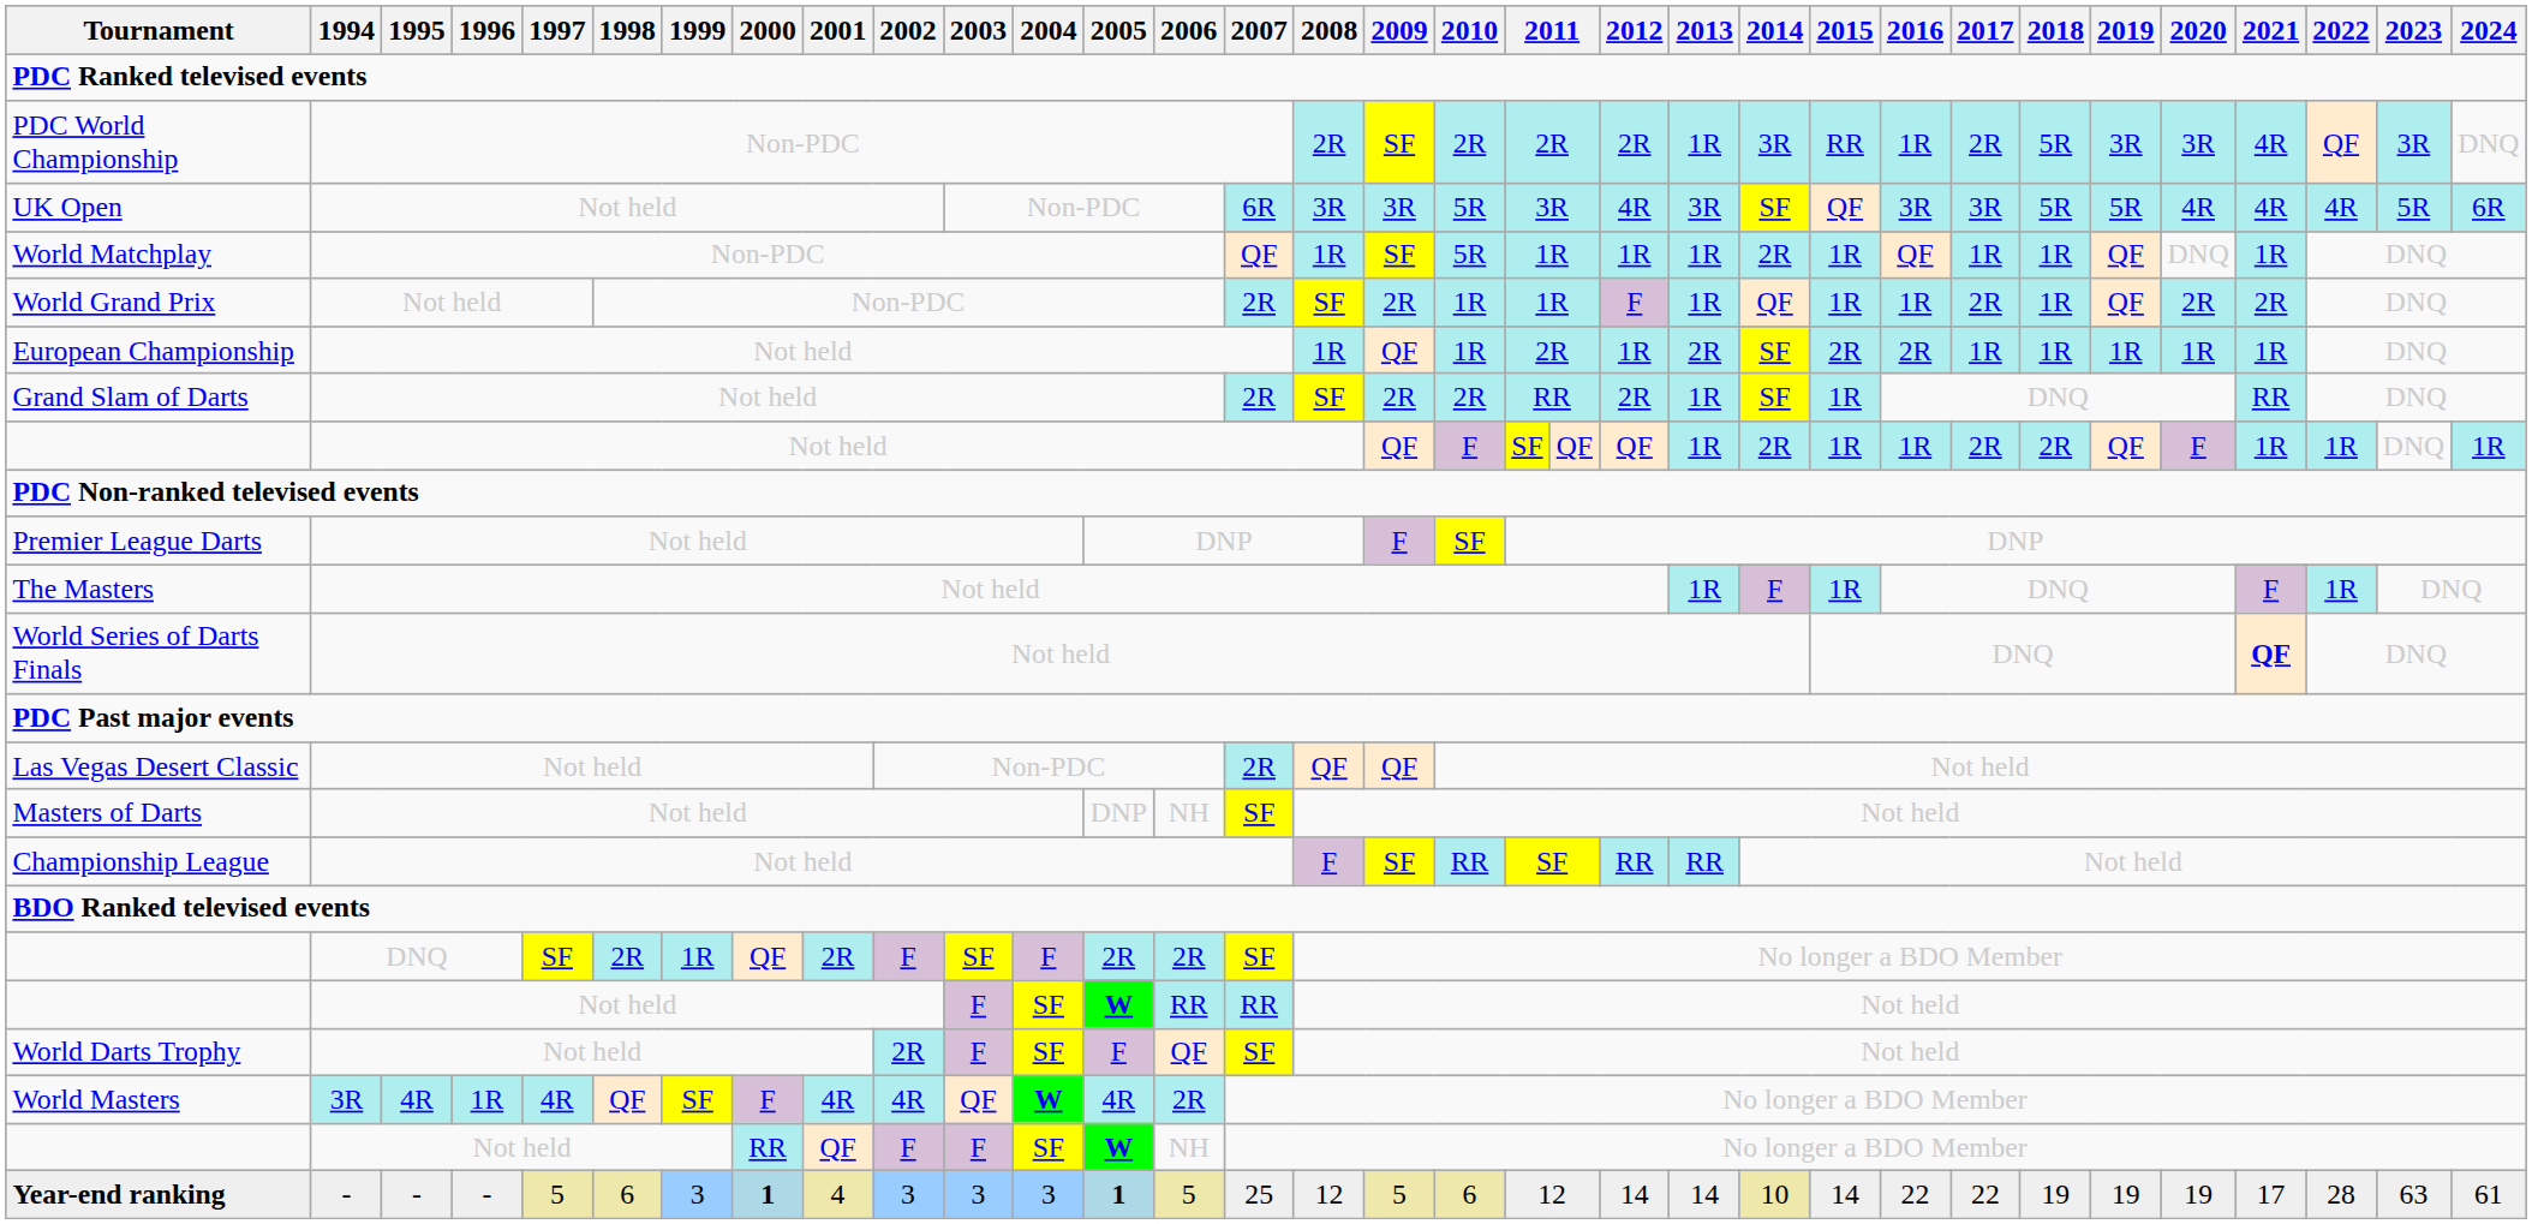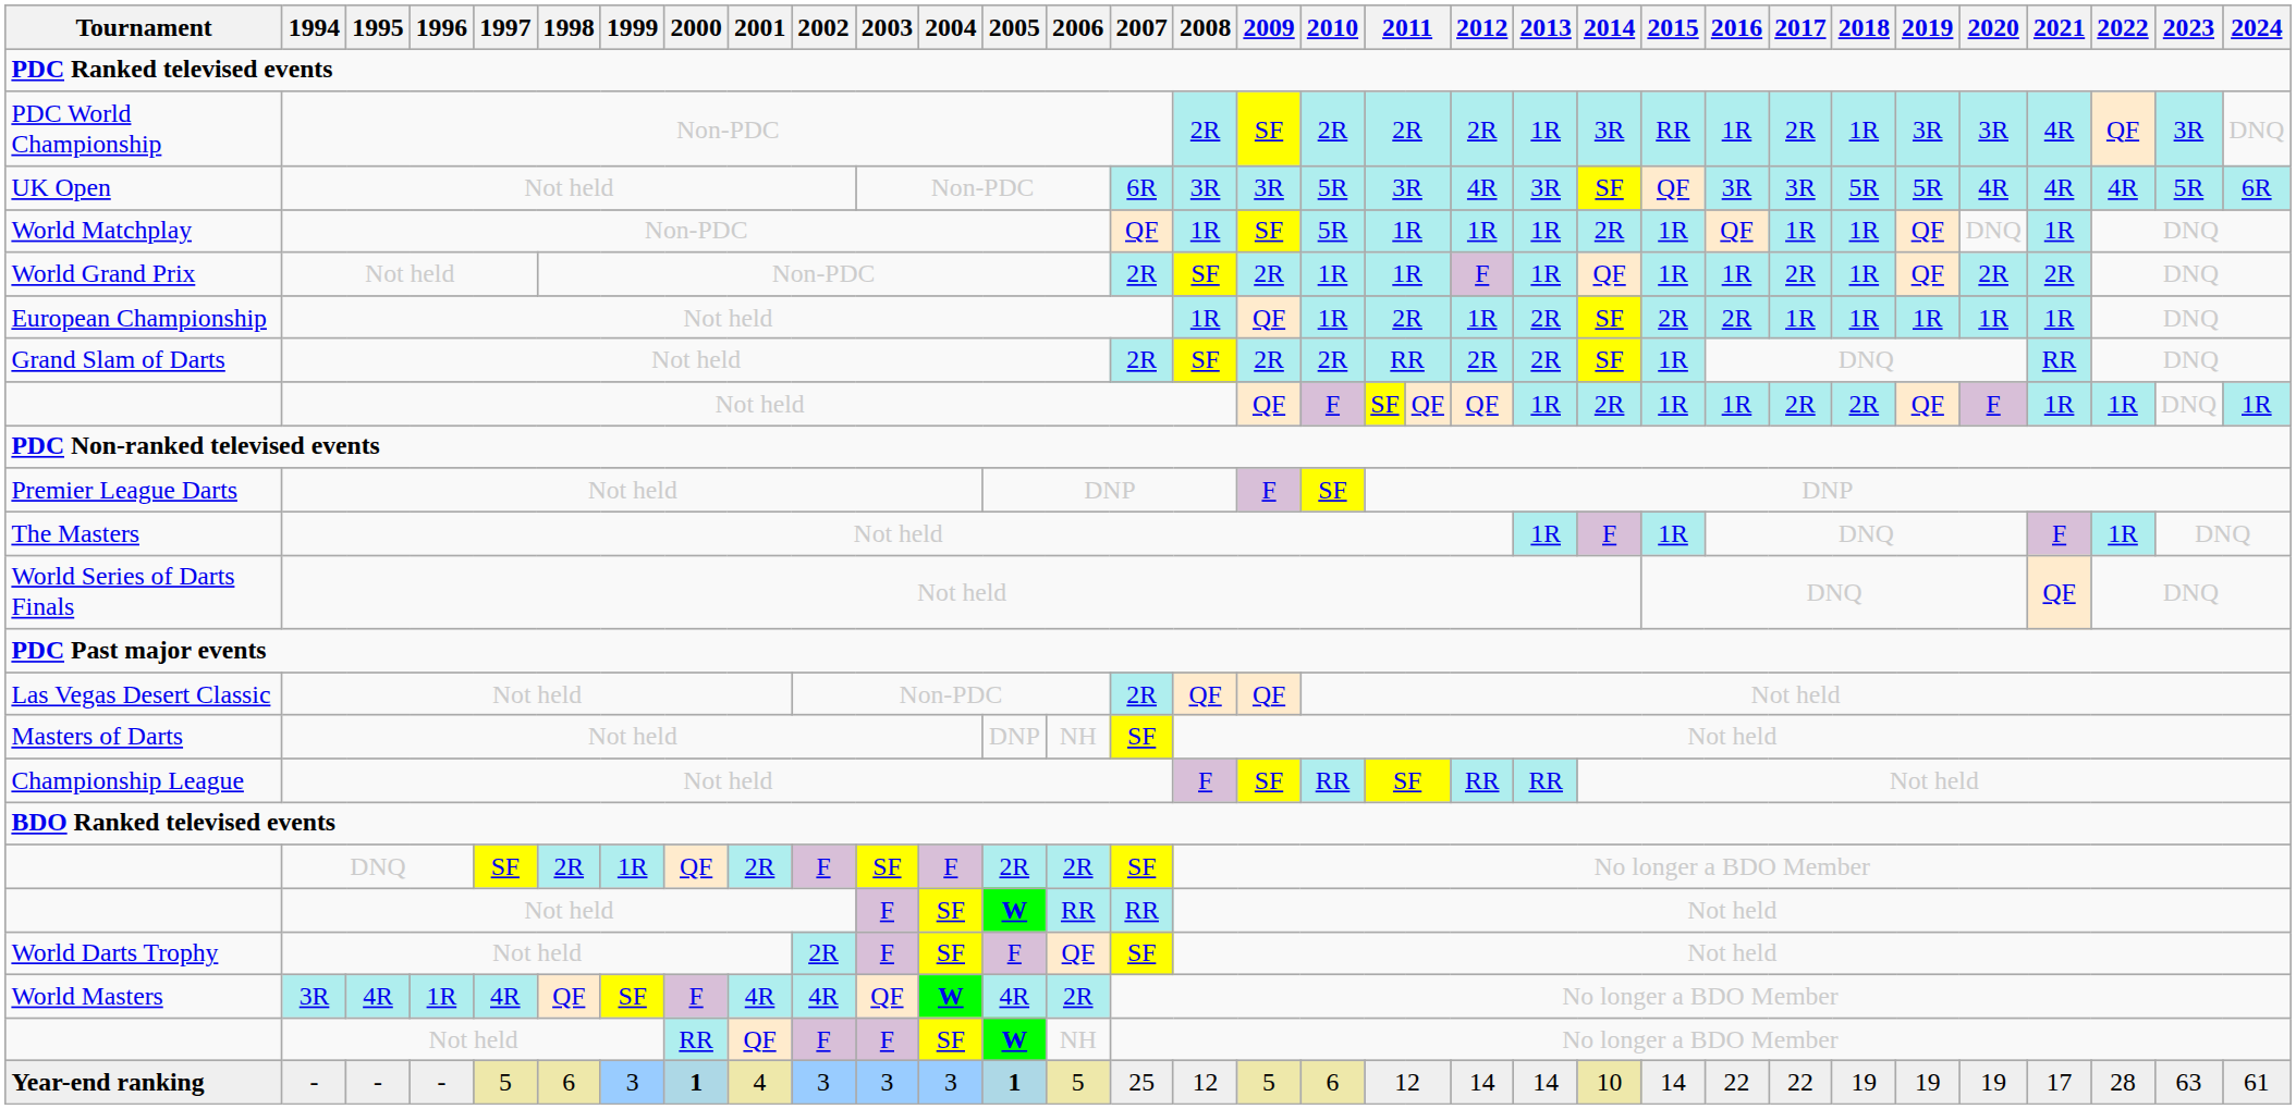PDC World Championship | 2018: 5R -> 1R
Grand Slam of Darts | 2013: 1R -> 2R
World Series of Darts Finals | 2021: bold -> normal
